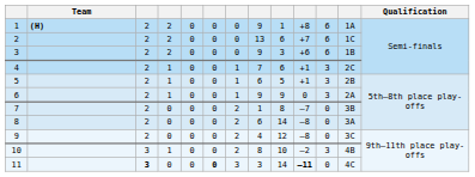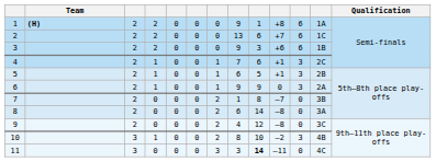11 | column 3: bold -> normal
11 | column 6: bold -> normal
11 | column 9: normal -> bold
11 | column 10: bold -> normal
